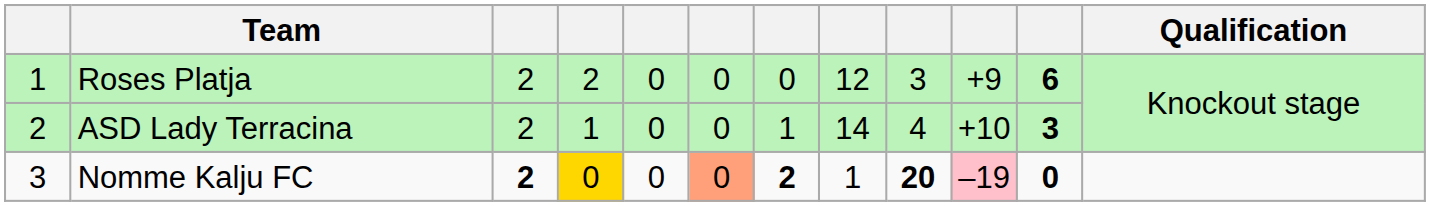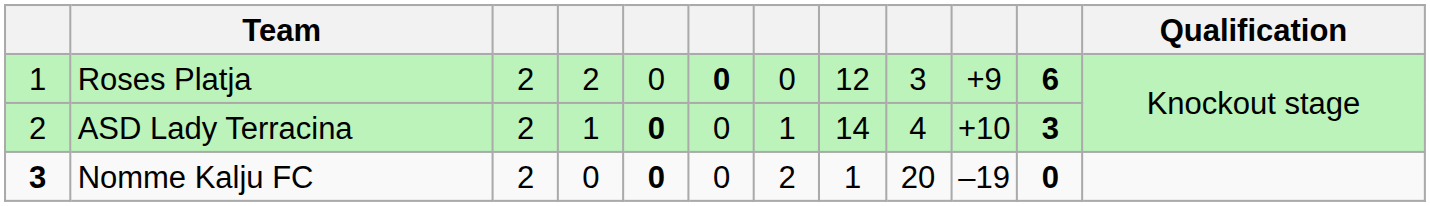Roses Platja | column 6: normal -> bold
ASD Lady Terracina | column 5: normal -> bold
Nomme Kalju FC | column 1: normal -> bold
Nomme Kalju FC | column 3: bold -> normal
Nomme Kalju FC | column 4: gold background -> no background
Nomme Kalju FC | column 5: normal -> bold
Nomme Kalju FC | column 6: lightsalmon background -> no background
Nomme Kalju FC | column 7: bold -> normal
Nomme Kalju FC | column 9: bold -> normal
Nomme Kalju FC | column 10: pink background -> no background
